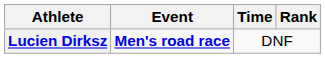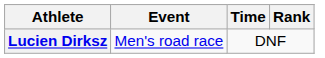Lucien Dirksz | Event: bold -> normal
